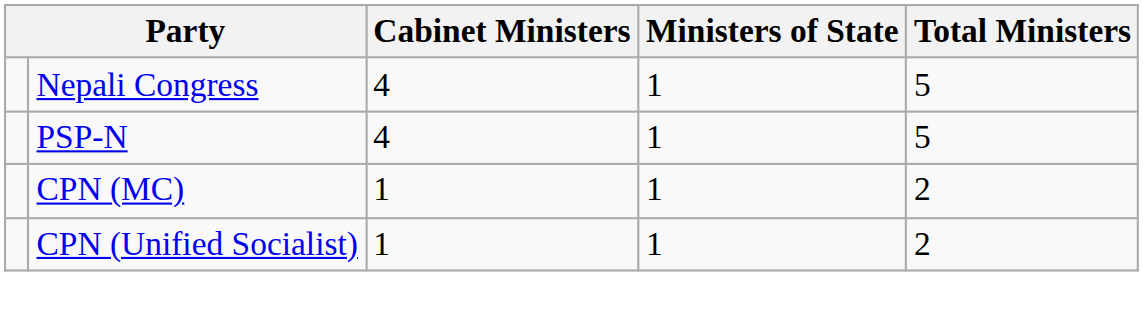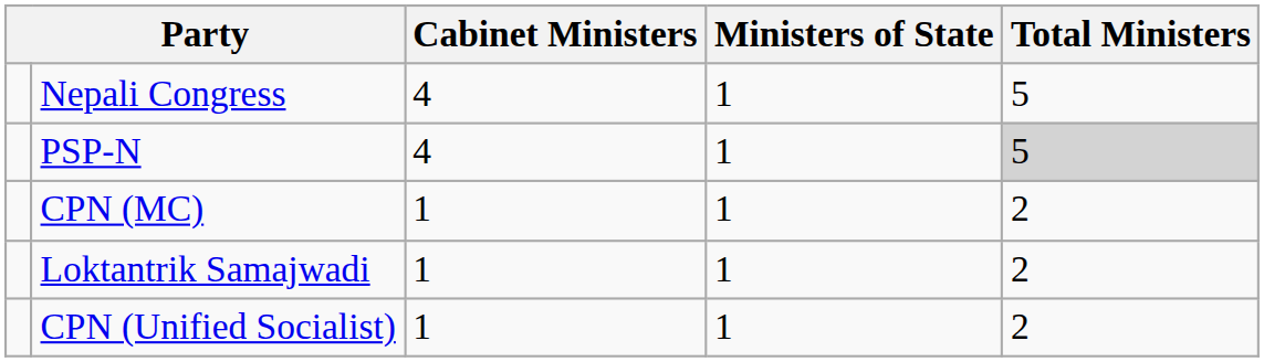PSP-N | Total Ministers: no background -> lightgrey background
+ row: Loktantrik Samajwadi | 1 | 1 | 2
